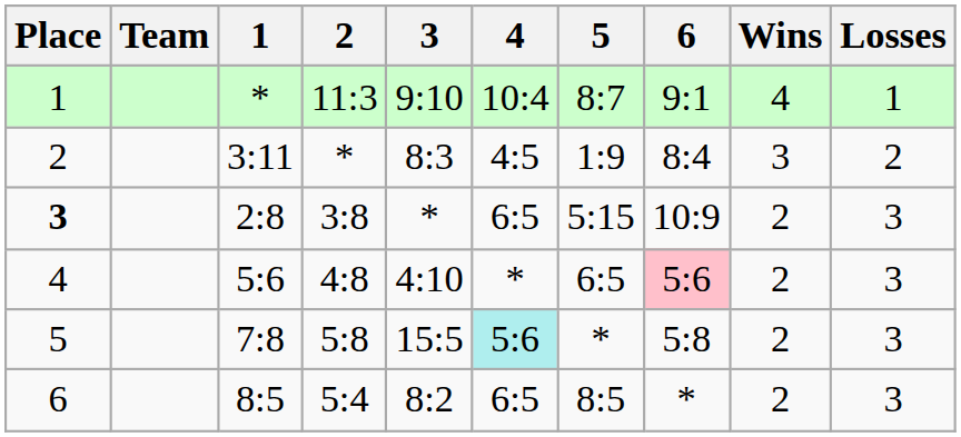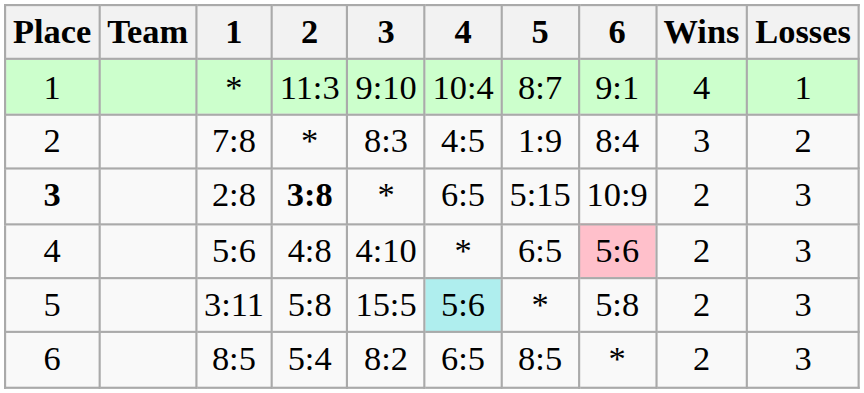row 3 | 1: 3:11 -> 7:8
row 4 | 2: normal -> bold
row 6 | 1: 7:8 -> 3:11
